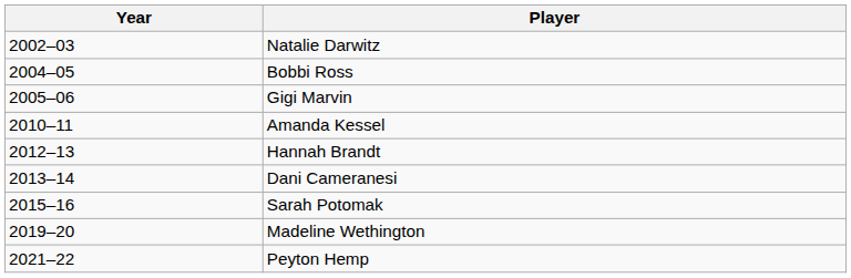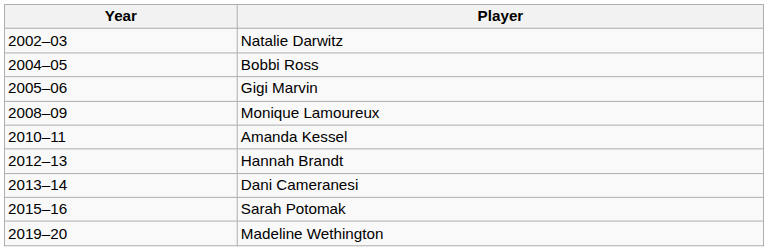+ row: 2008–09 | Monique Lamoureux
- row: 2021–22 | Peyton Hemp
